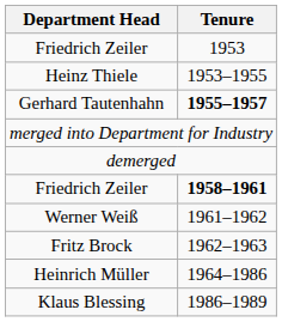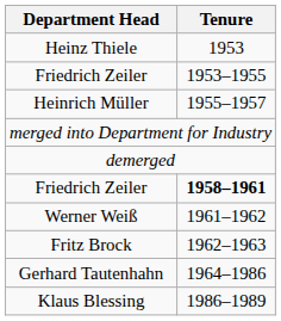row 2 | Department Head: Friedrich Zeiler -> Heinz Thiele
row 3 | Department Head: Heinz Thiele -> Friedrich Zeiler
row 4 | Department Head: Gerhard Tautenhahn -> Heinrich Müller
row 4 | Tenure: bold -> normal
row 10 | Department Head: Heinrich Müller -> Gerhard Tautenhahn
